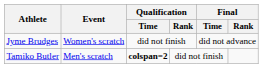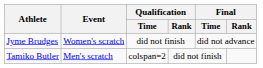Tamiko Butler | Qualification / Time: bold -> normal
